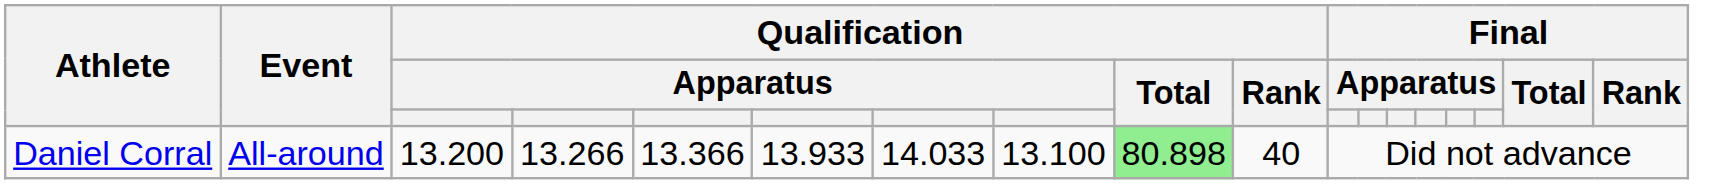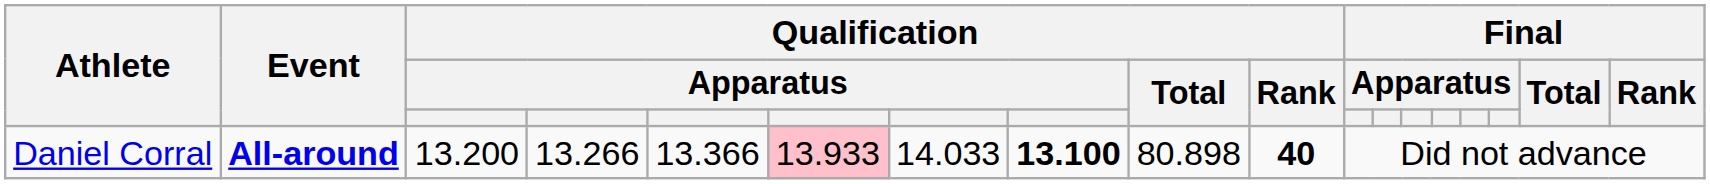row 4 | Event: normal -> bold
row 4 | column 6: no background -> pink background
row 4 | column 8: normal -> bold
row 4 | Qualification / Total: lightgreen background -> no background
row 4 | Qualification / Rank: normal -> bold
